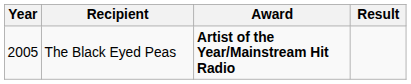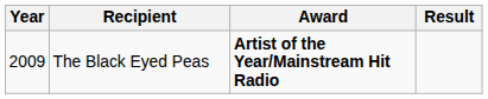The Black Eyed Peas | Year: 2005 -> 2009
